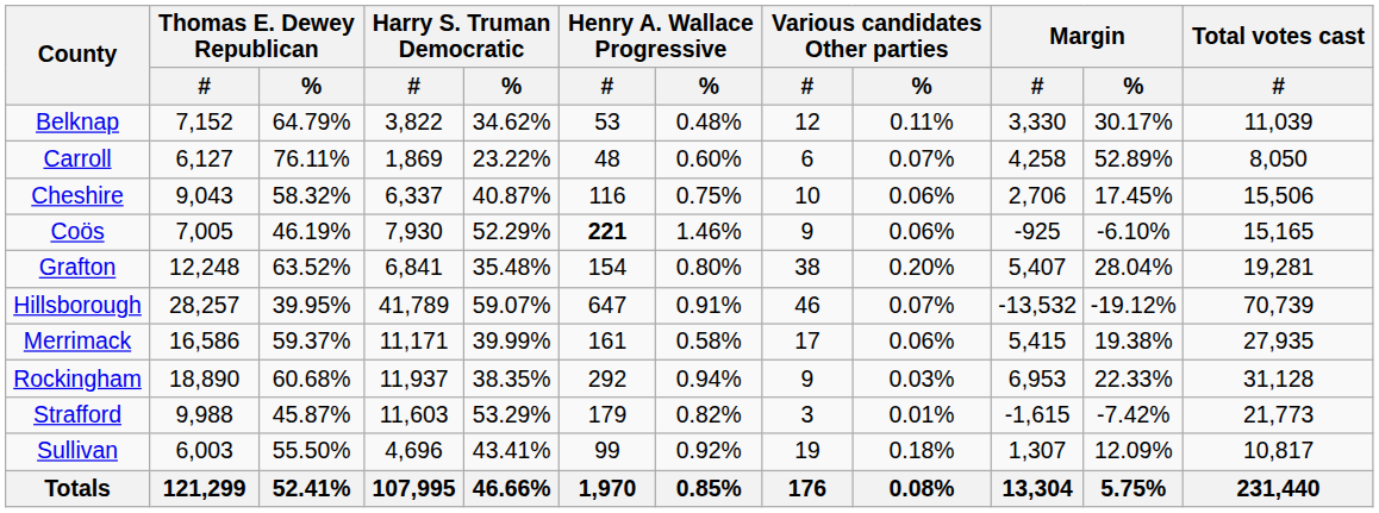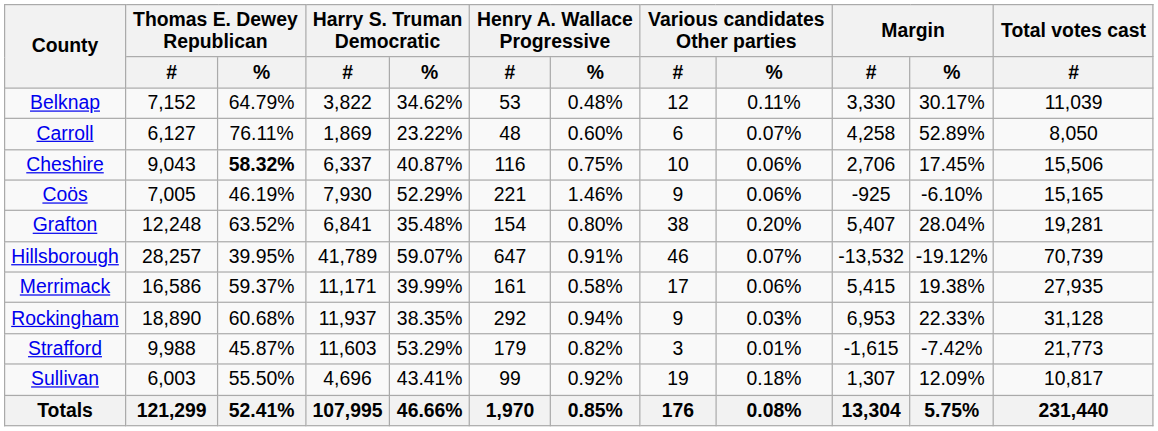Cheshire | Thomas E. Dewey Republican / %: normal -> bold
Coös | Henry A. Wallace Progressive / #: bold -> normal
